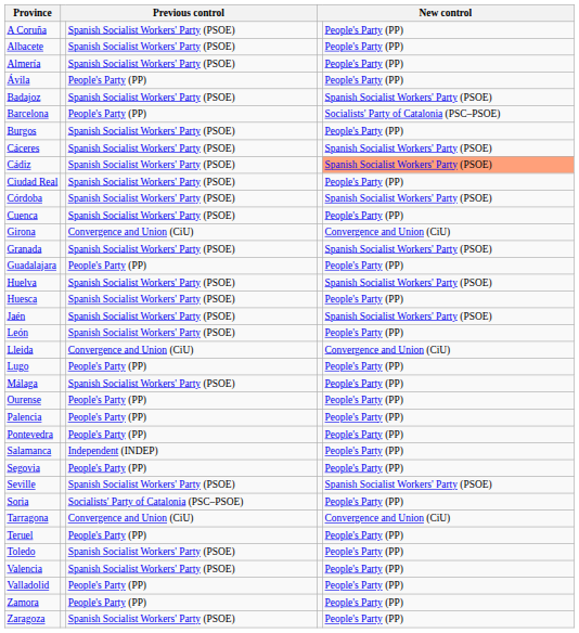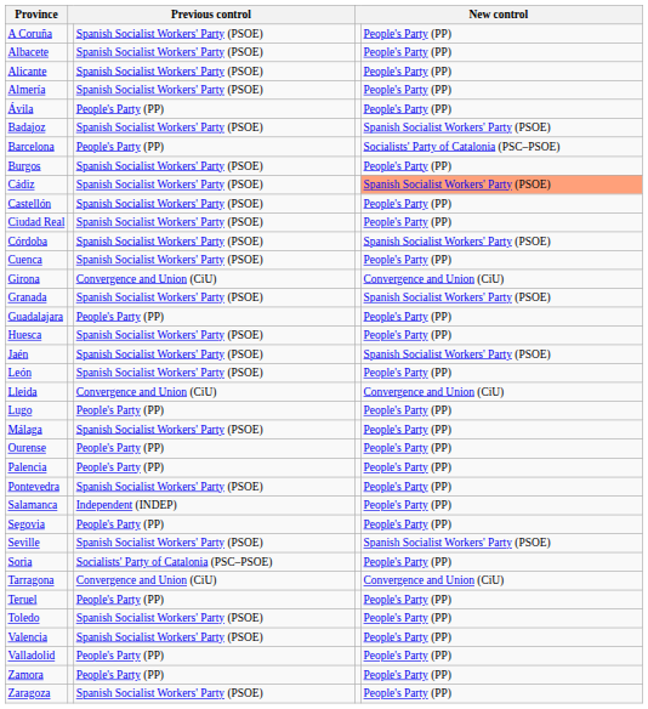+ row: Alicante | Spanish Socialist Workers' Party (PSOE) | People's Party (PP)
- row: Cáceres | Spanish Socialist Workers' Party (PSOE) | Spanish Socialist Workers' Party (PSOE)
+ row: Castellón | Spanish Socialist Workers' Party (PSOE) | People's Party (PP)
- row: Huelva | Spanish Socialist Workers' Party (PSOE) | Spanish Socialist Workers' Party (PSOE)
Pontevedra | column 3: People's Party (PP) -> Spanish Socialist Workers' Party (PSOE)
